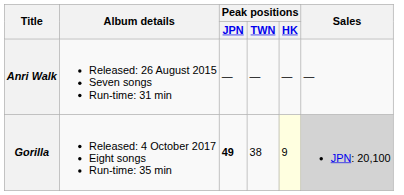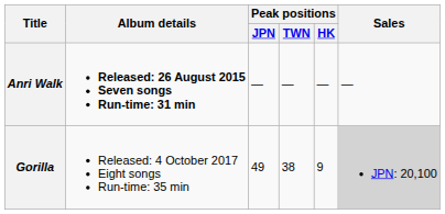Anri Walk | Album details: normal -> bold
Gorilla | Peak positions / JPN: bold -> normal
Gorilla | Peak positions / HK: lightyellow background -> no background
